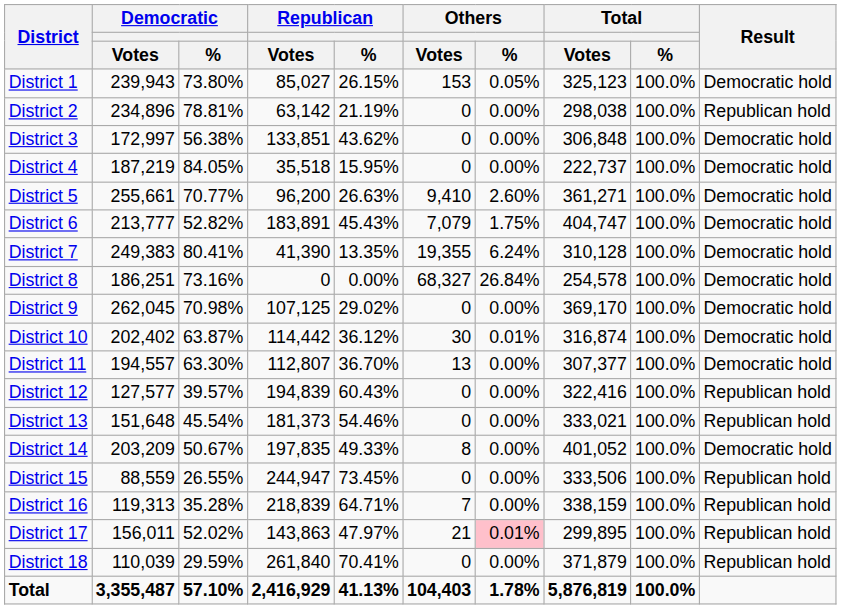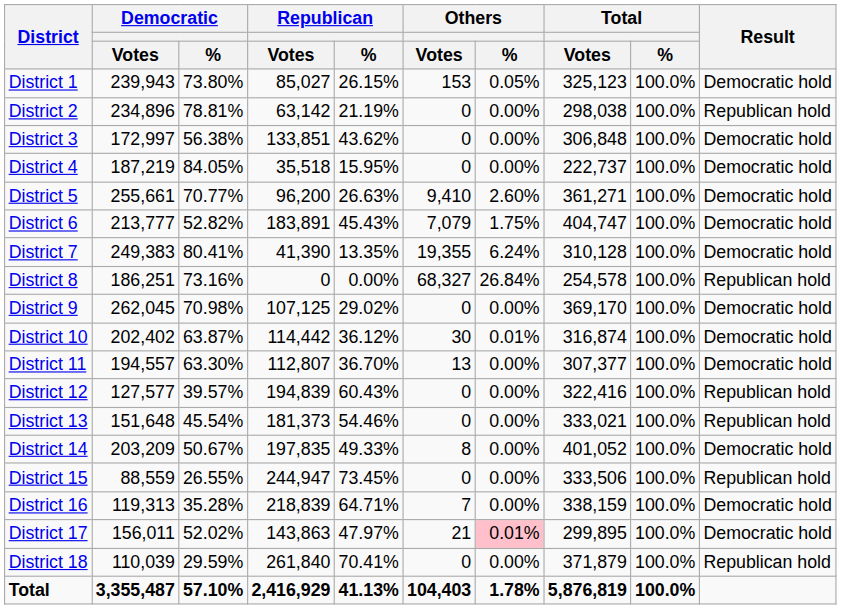District 8 | Result: Democratic hold -> Republican hold
District 16 | Result: Republican hold -> Democratic hold
District 17 | Result: Republican hold -> Democratic hold
